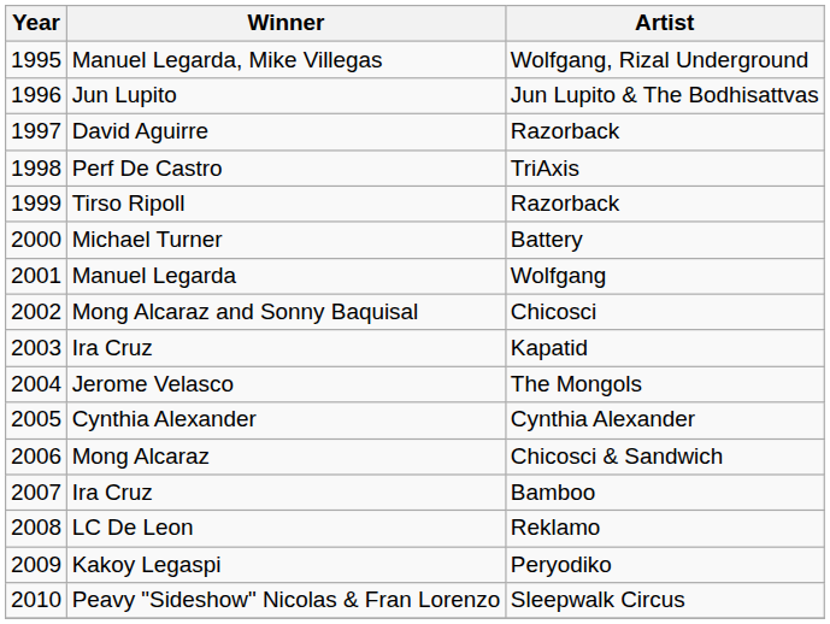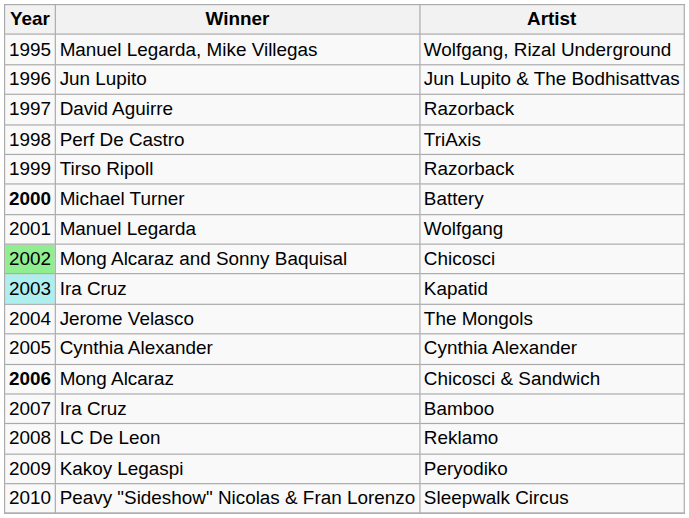Michael Turner | Year: normal -> bold
Mong Alcaraz and Sonny Baquisal | Year: no background -> lightgreen background
Ira Cruz / Kapatid | Year: no background -> paleturquoise background
Mong Alcaraz | Year: normal -> bold
